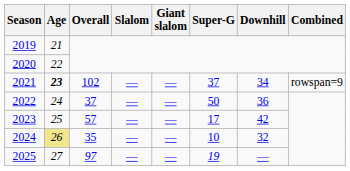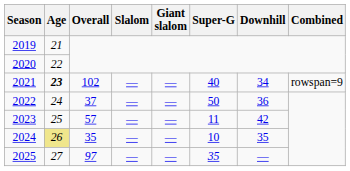2021 | Super-G: 37 -> 40
2023 | Super-G: 17 -> 11
2024 | Downhill: 32 -> 35
2025 | Super-G: 19 -> 35
